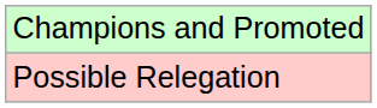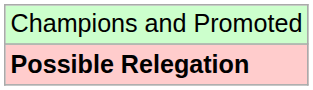row 2 | column 1: normal -> bold
